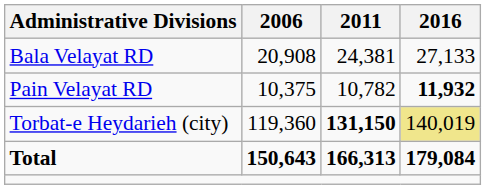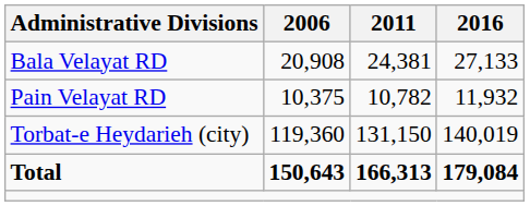Pain Velayat RD | 2016: bold -> normal
Torbat-e Heydarieh (city) | 2011: bold -> normal
Torbat-e Heydarieh (city) | 2016: khaki background -> no background
